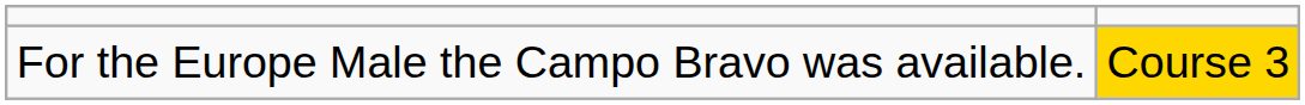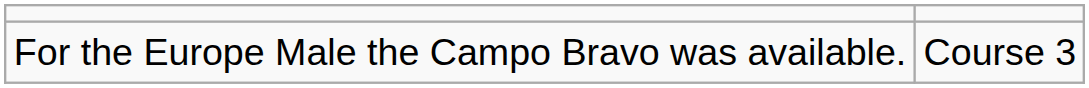For the Europe Male the Campo Bravo was available. | column 2: gold background -> no background
